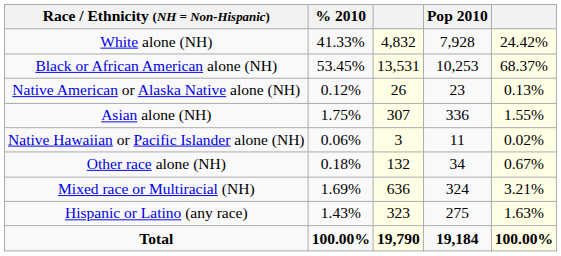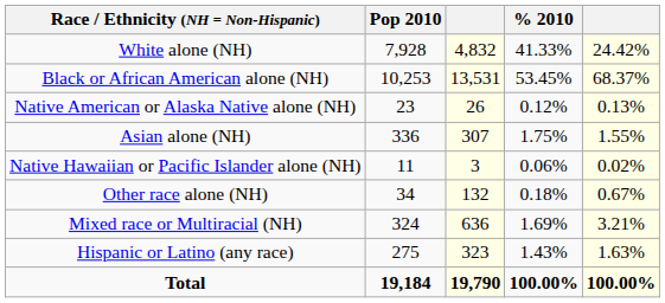columns swapped: Pop 2010 <-> % 2010
